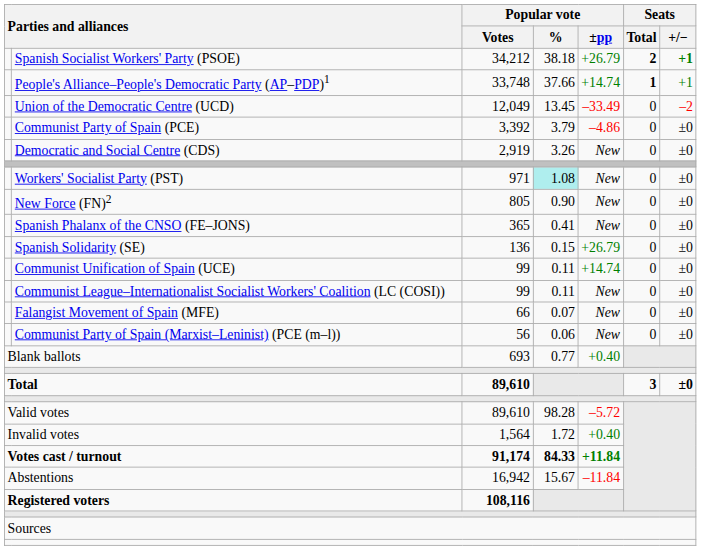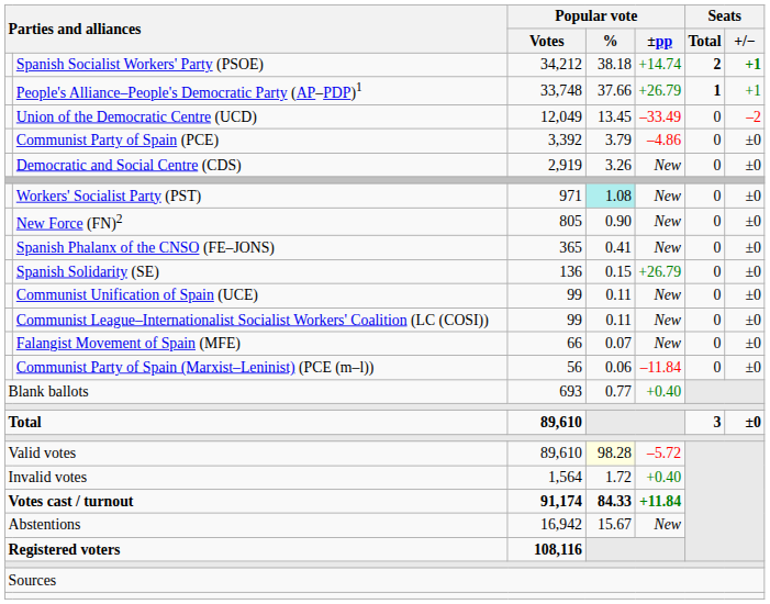Spanish Socialist Workers' Party (PSOE) | Popular vote / ±pp: +26.79 -> +14.74
People's Alliance–People's Democratic Party (AP–PDP)1 | Popular vote / ±pp: +14.74 -> +26.79
Communist Unification of Spain (UCE) | Popular vote / ±pp: +14.74 -> New
Communist Party of Spain (Marxist–Leninist) (PCE (m–l)) | Popular vote / ±pp: New -> –11.84
Valid votes | Popular vote / %: no background -> lightyellow background
Abstentions | Popular vote / ±pp: –11.84 -> New
